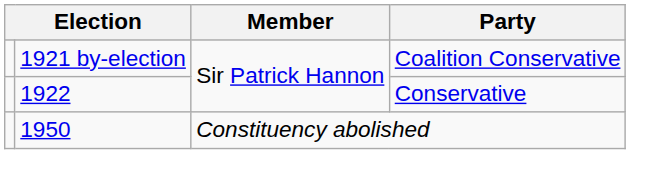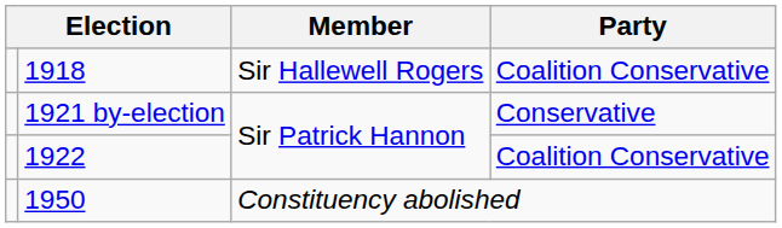+ row: 1918 | Sir Hallewell Rogers | Coalition Conservative
1921 by-election | Party: Coalition Conservative -> Conservative
1922 | Party: Conservative -> Coalition Conservative
